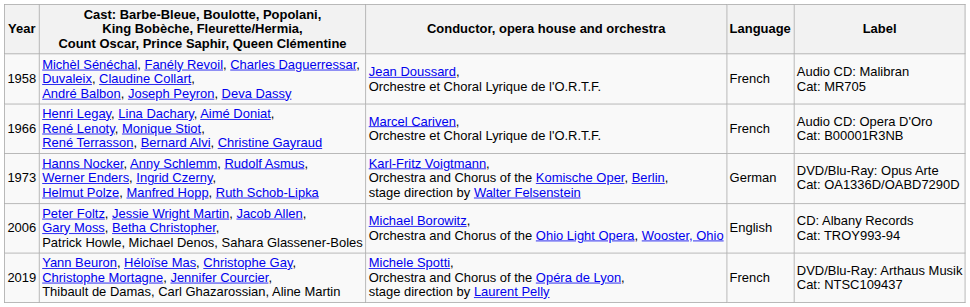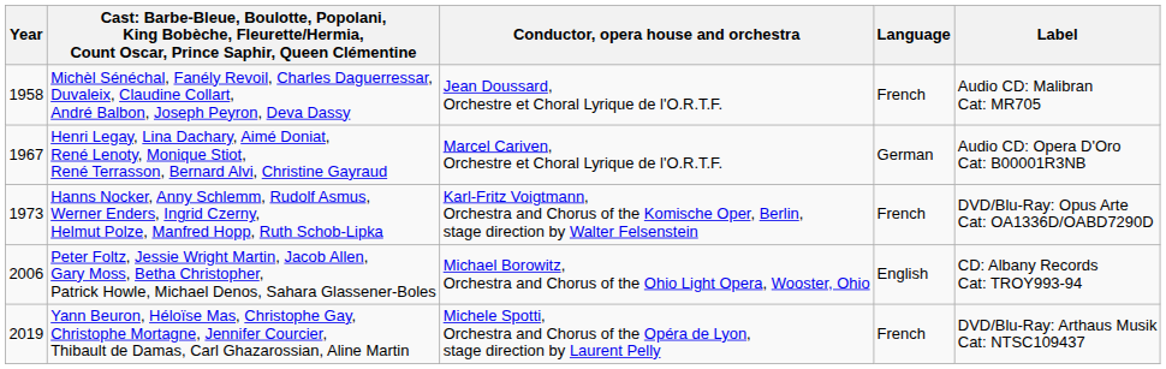row 3 | Year: 1966 -> 1967
row 3 | Language: French -> German
row 4 | Language: German -> French
